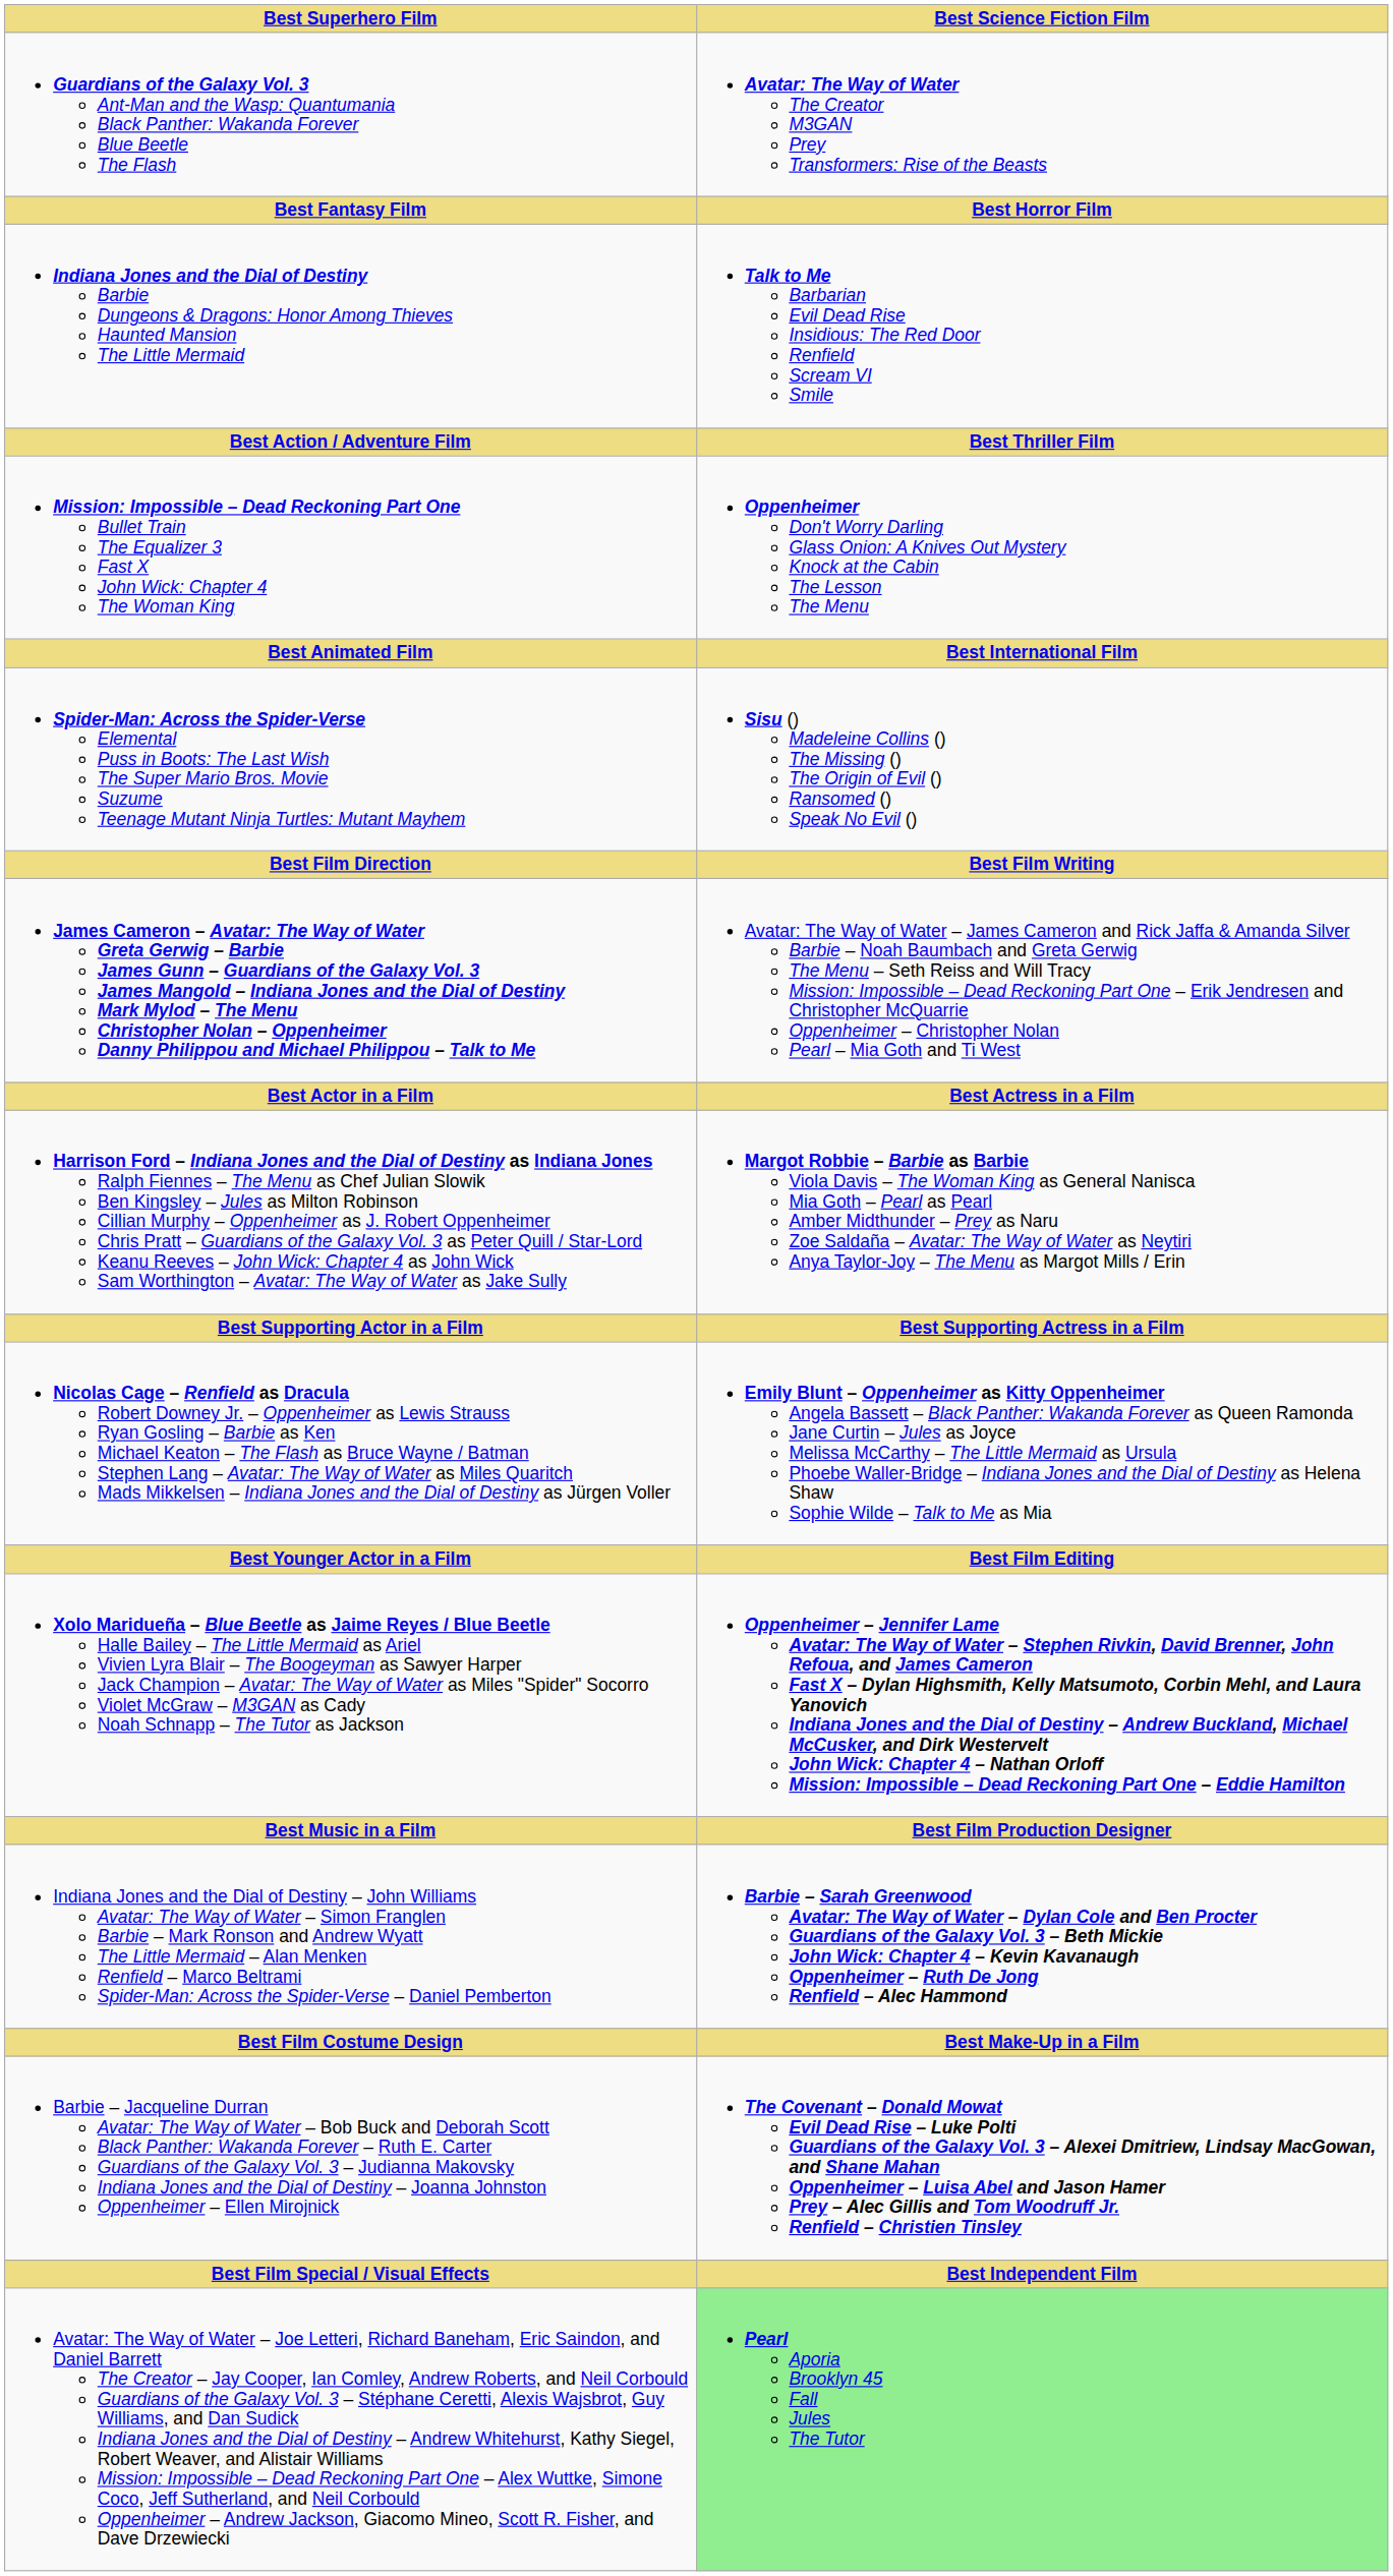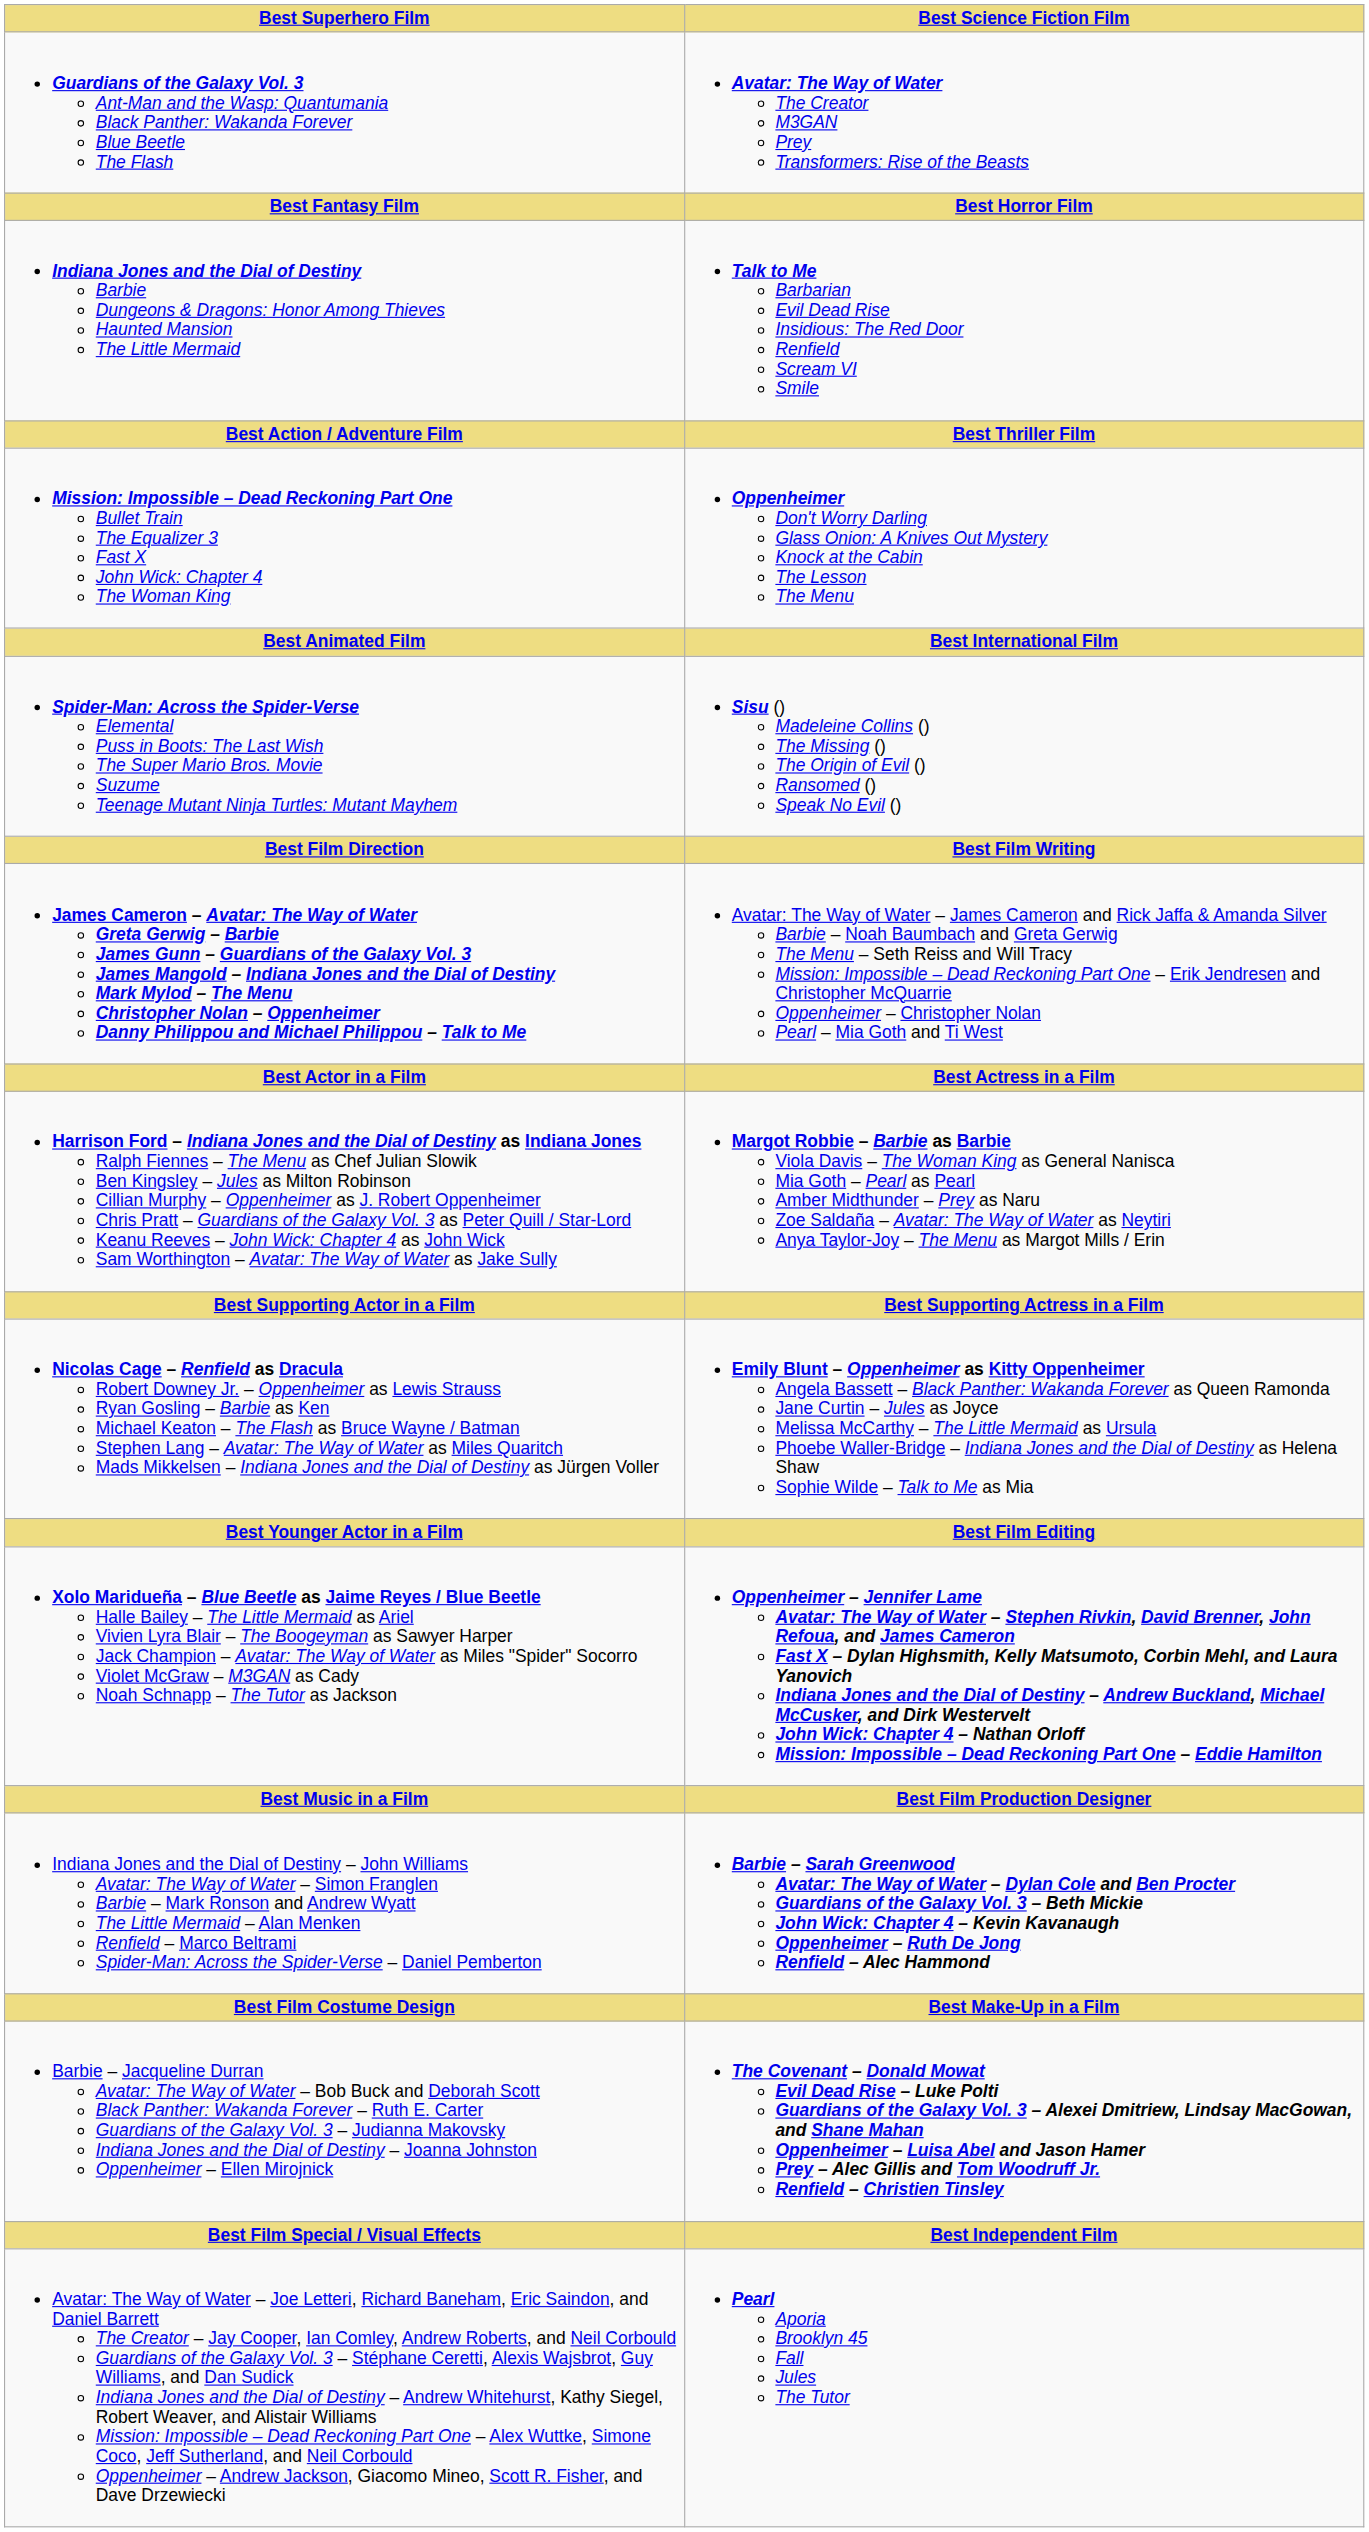row 22 | Best Science Fiction Film: lightgreen background -> no background
